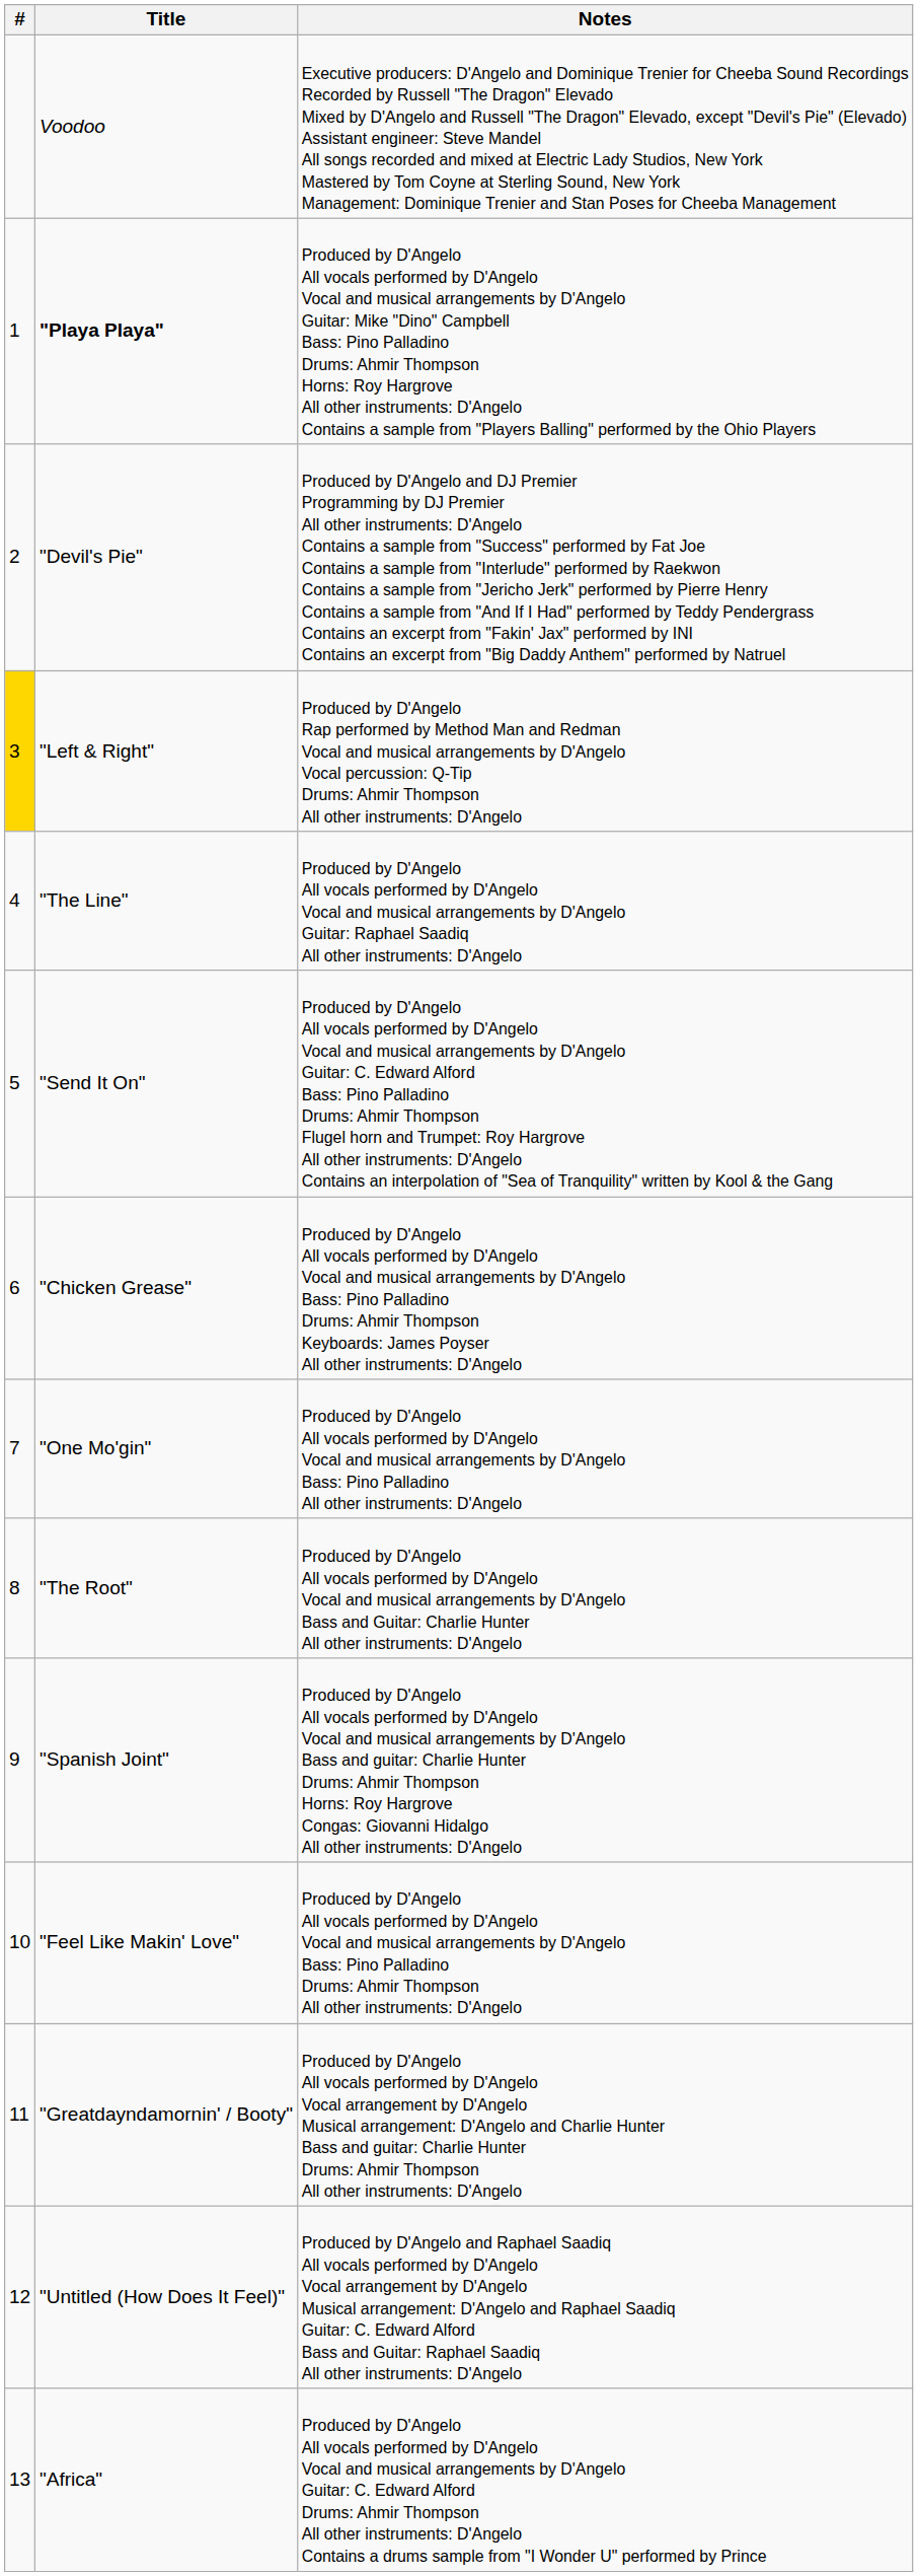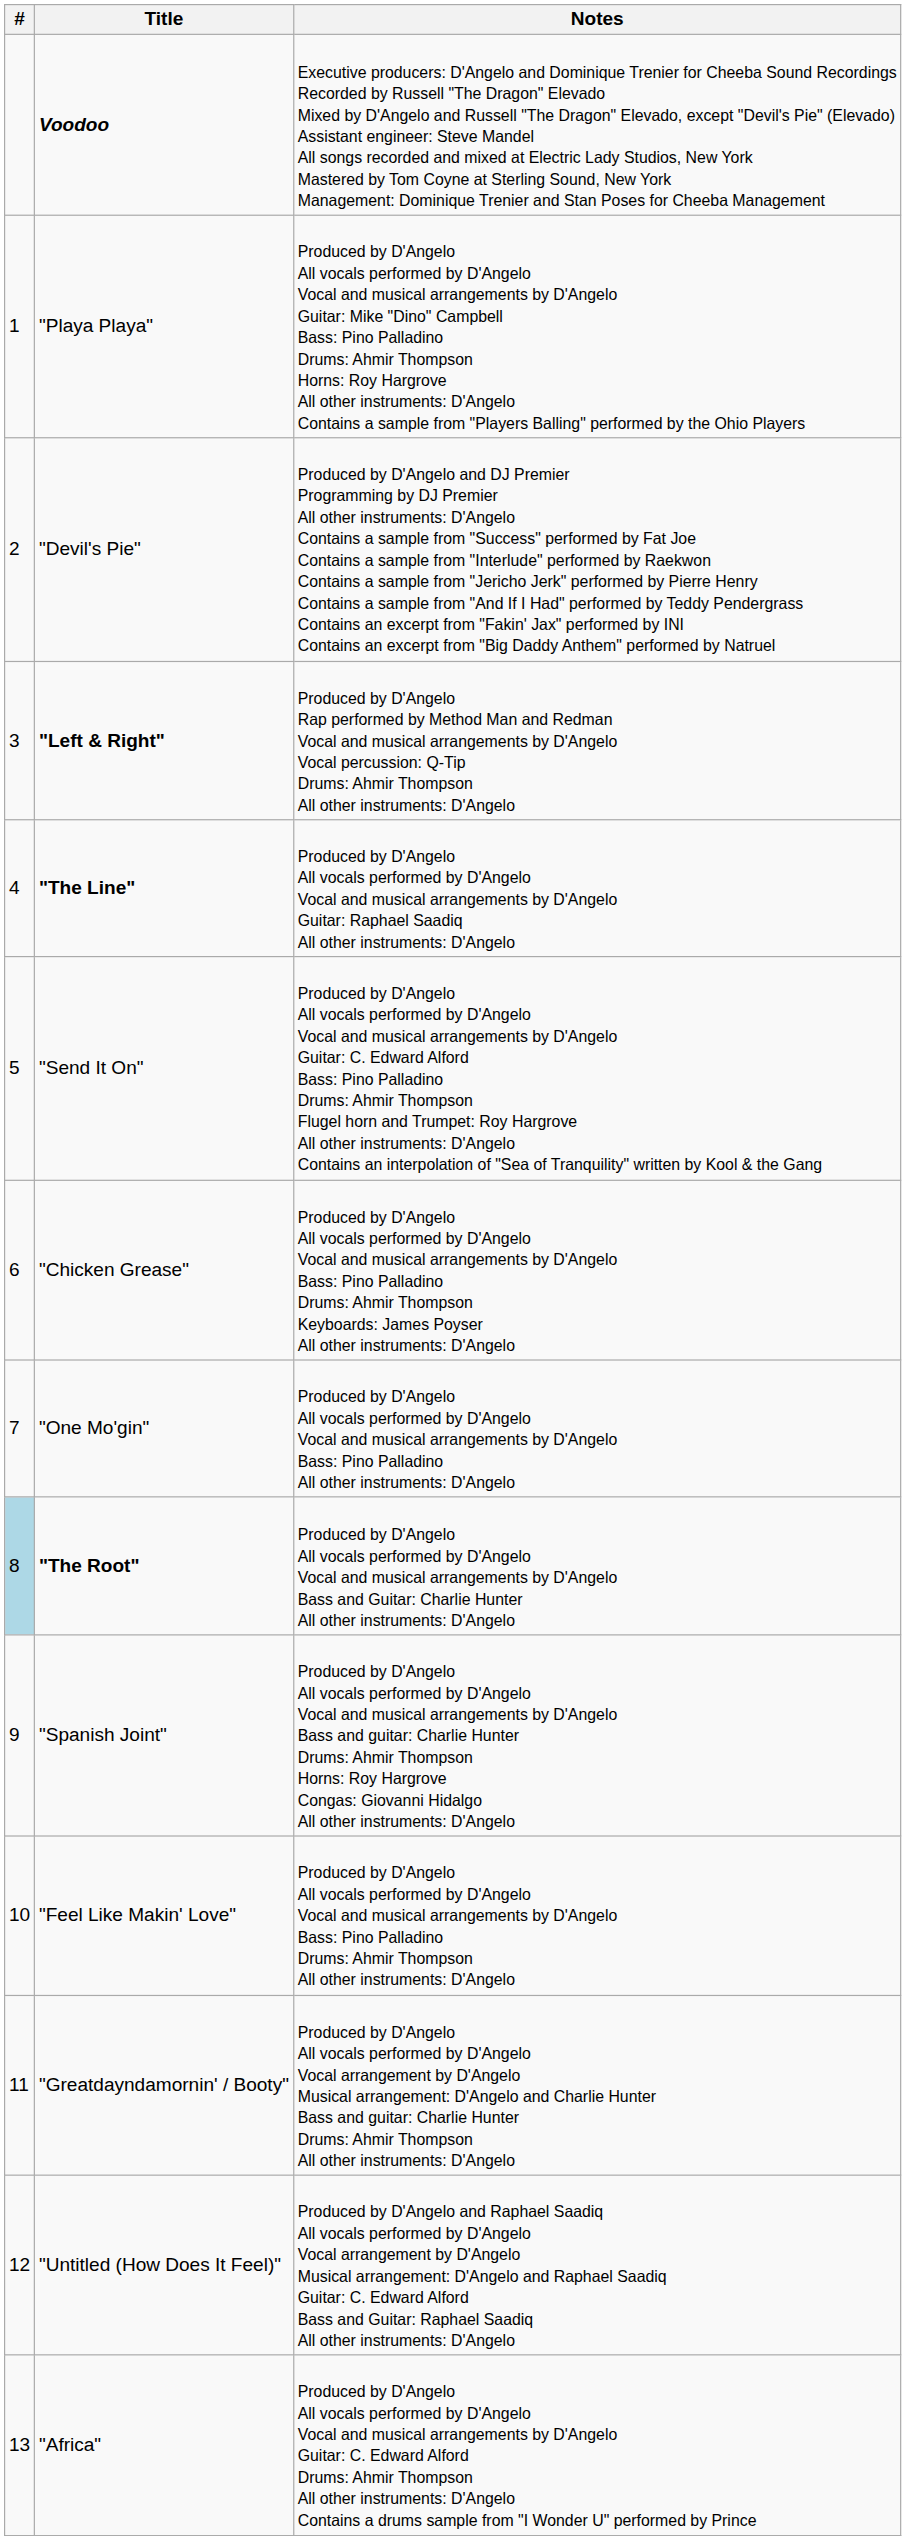row 2 | Title: normal -> bold
row 3 | Title: bold -> normal
row 5 | #: gold background -> no background
row 5 | Title: normal -> bold
row 6 | Title: normal -> bold
row 10 | #: no background -> lightblue background
row 10 | Title: normal -> bold
